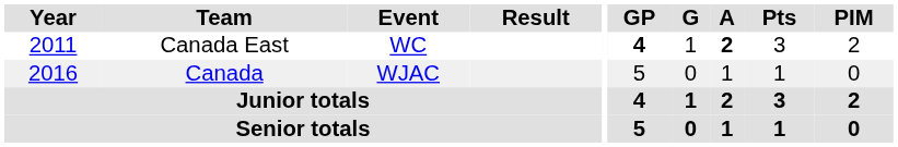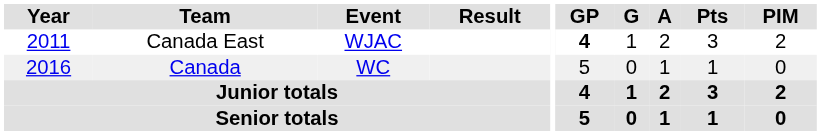Canada East | Event: WC -> WJAC
Canada East | A: bold -> normal
Canada | Event: WJAC -> WC
